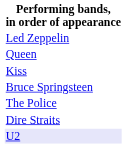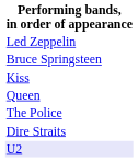row 3 | column 1: Queen -> Bruce Springsteen
row 5 | column 1: Bruce Springsteen -> Queen
